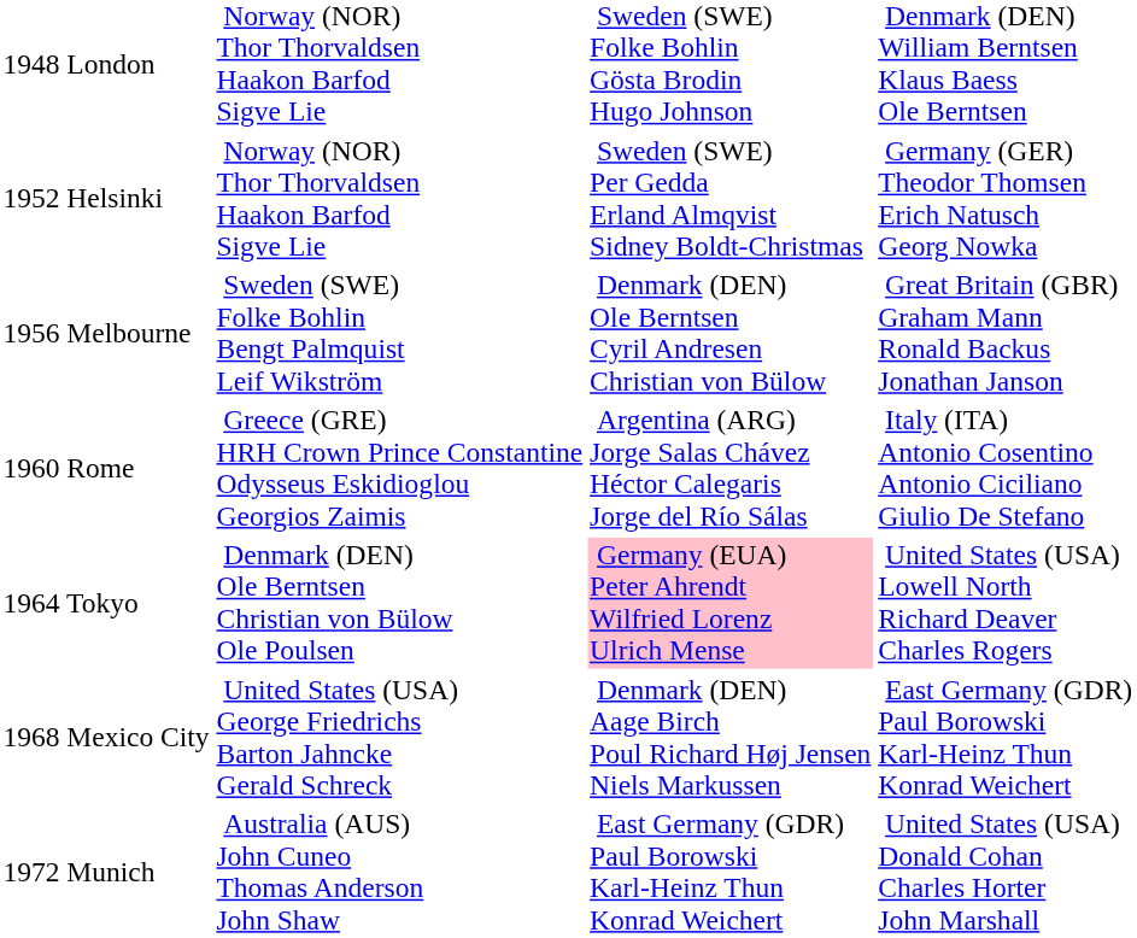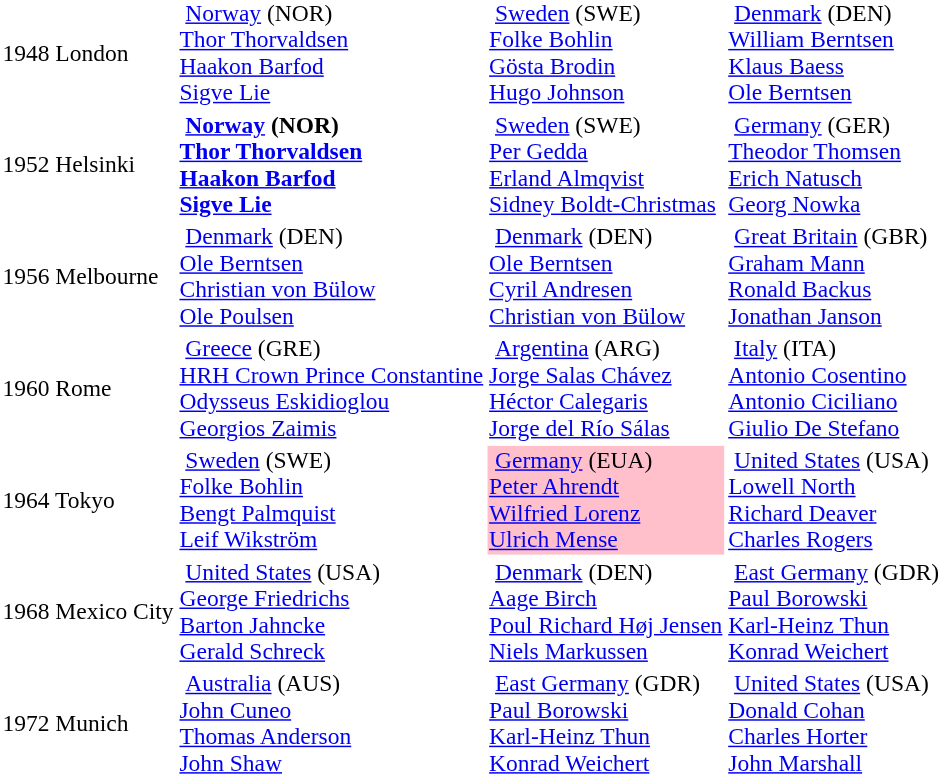1952 Helsinki | column 2: normal -> bold
1956 Melbourne | column 2: Sweden (SWE) Folke Bohlin Bengt Palmquist Leif Wikström -> Denmark (DEN) Ole Berntsen Christian von Bülow Ole Poulsen
1964 Tokyo | column 2: Denmark (DEN) Ole Berntsen Christian von Bülow Ole Poulsen -> Sweden (SWE) Folke Bohlin Bengt Palmquist Leif Wikström
